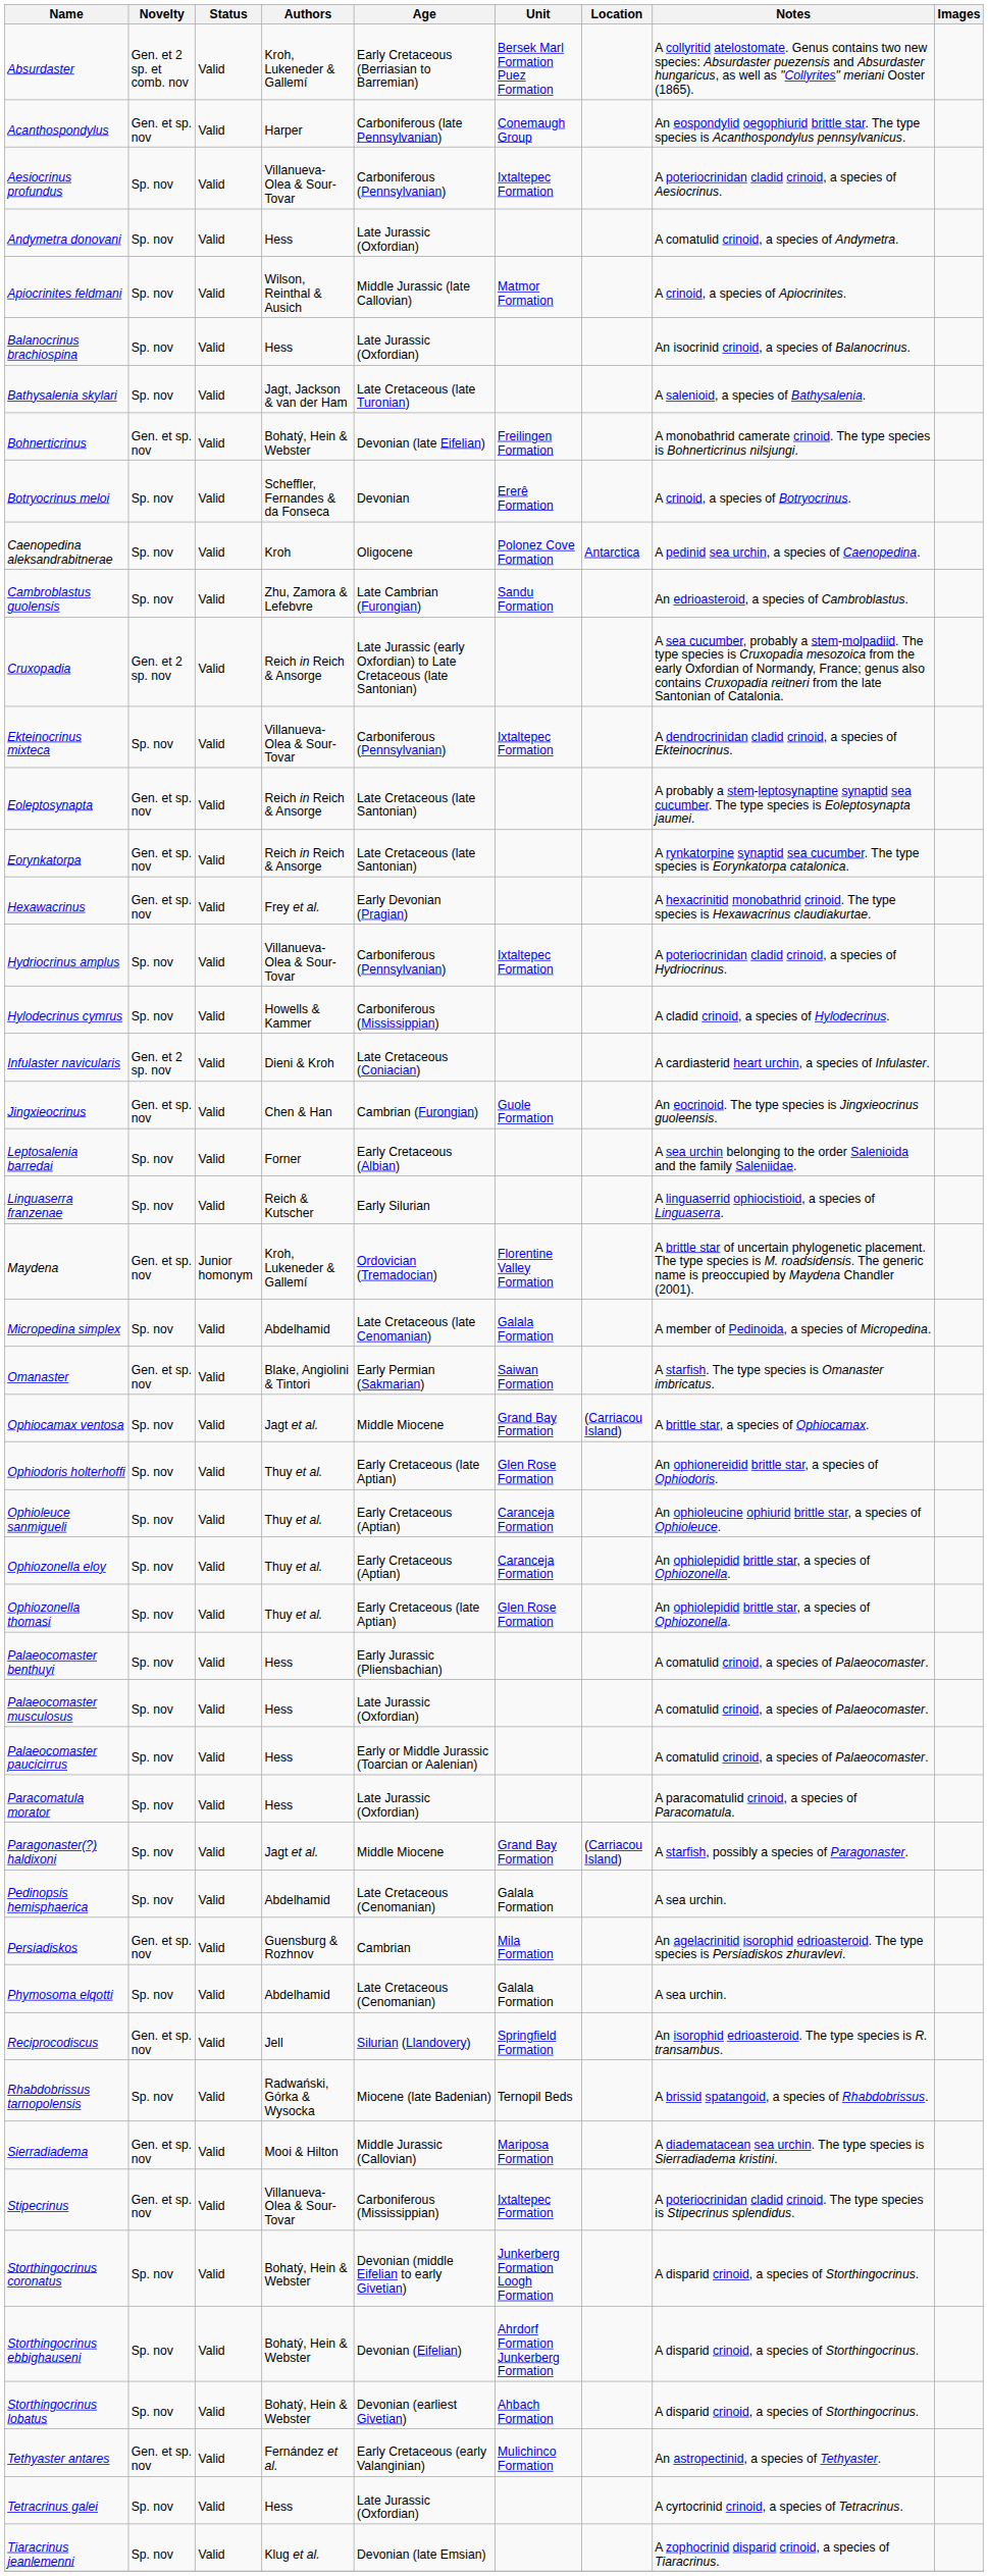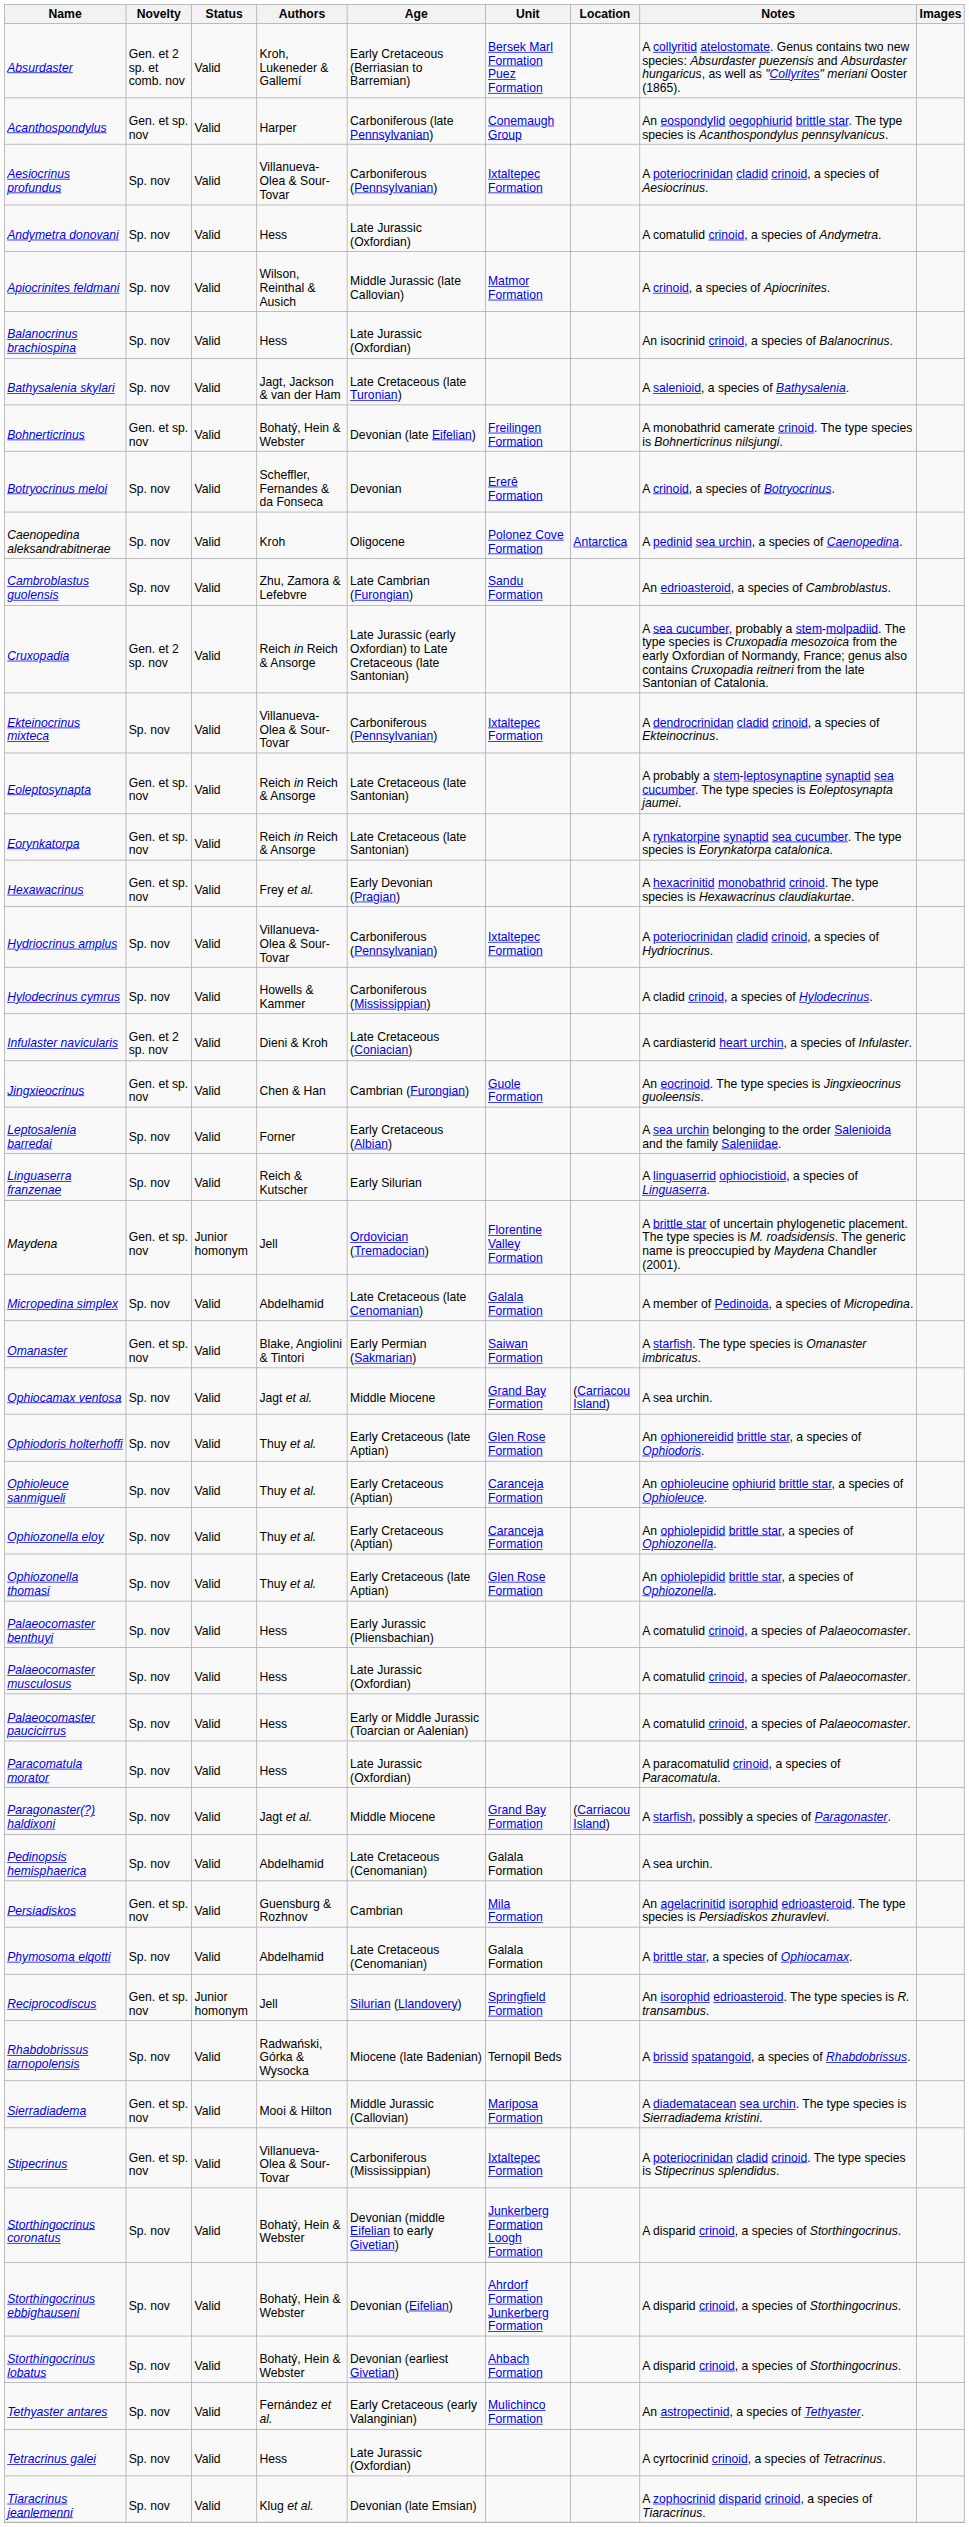Maydena | Authors: Kroh, Lukeneder & Gallemí -> Jell
Ophiocamax ventosa | Notes: A brittle star, a species of Ophiocamax. -> A sea urchin.
Phymosoma elqotti | Notes: A sea urchin. -> A brittle star, a species of Ophiocamax.
Reciprocodiscus | Status: Valid -> Junior homonym
Tethyaster antares | Novelty: Gen. et sp. nov -> Sp. nov
